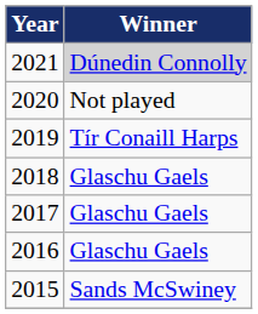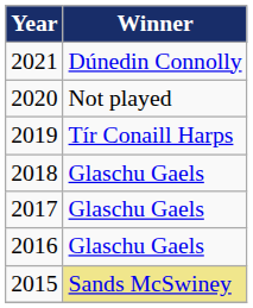2021 | Winner: lightgrey background -> no background
2015 | Winner: no background -> khaki background
